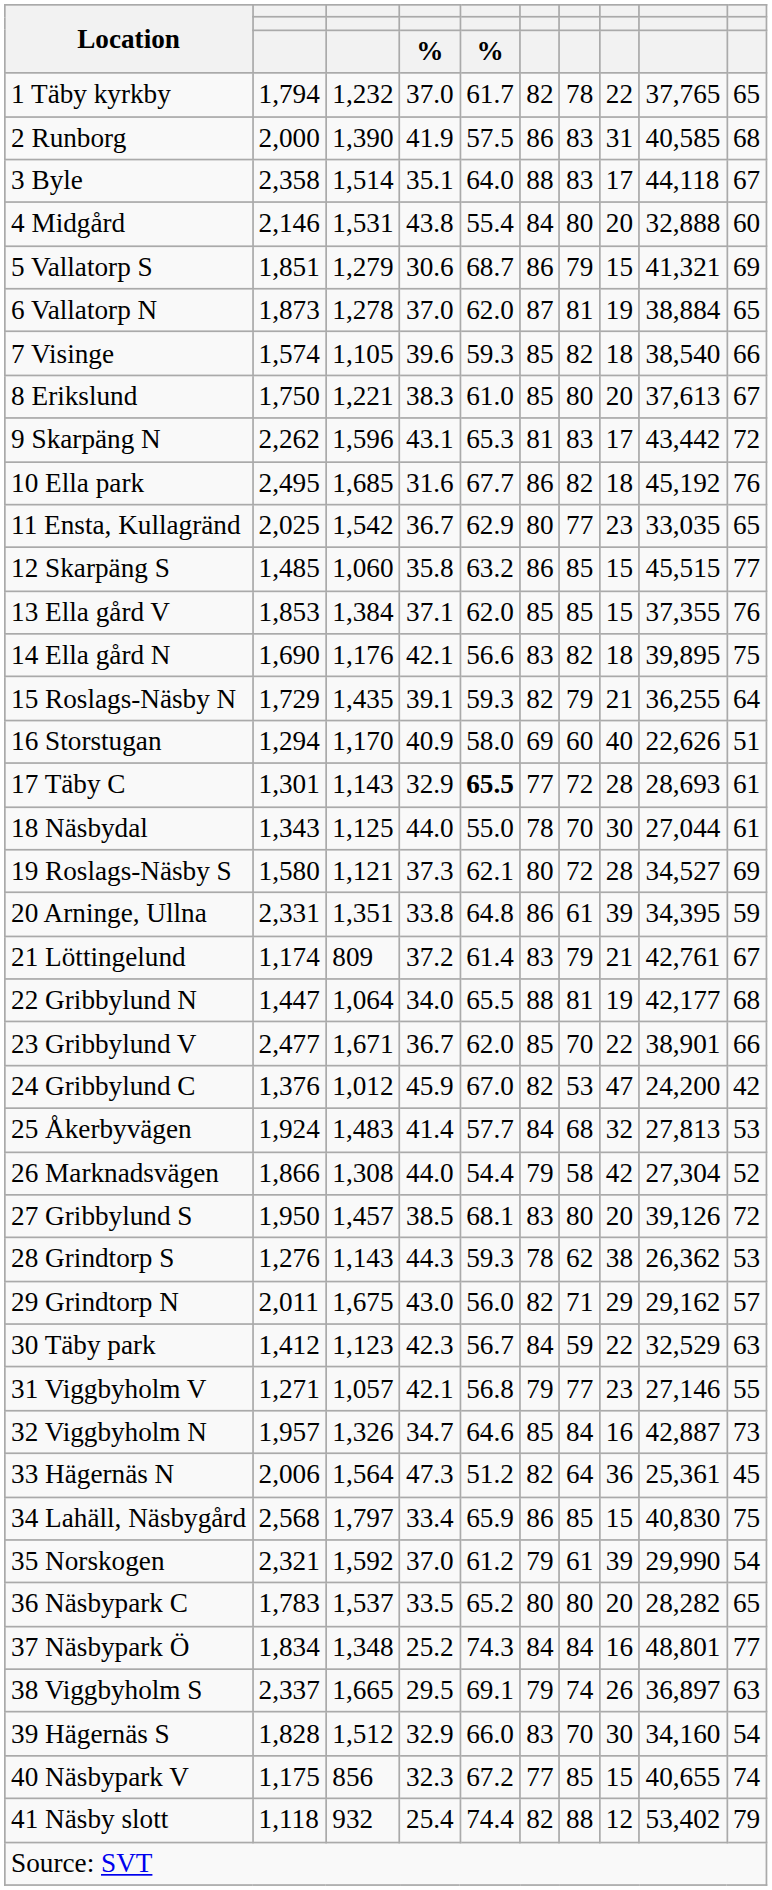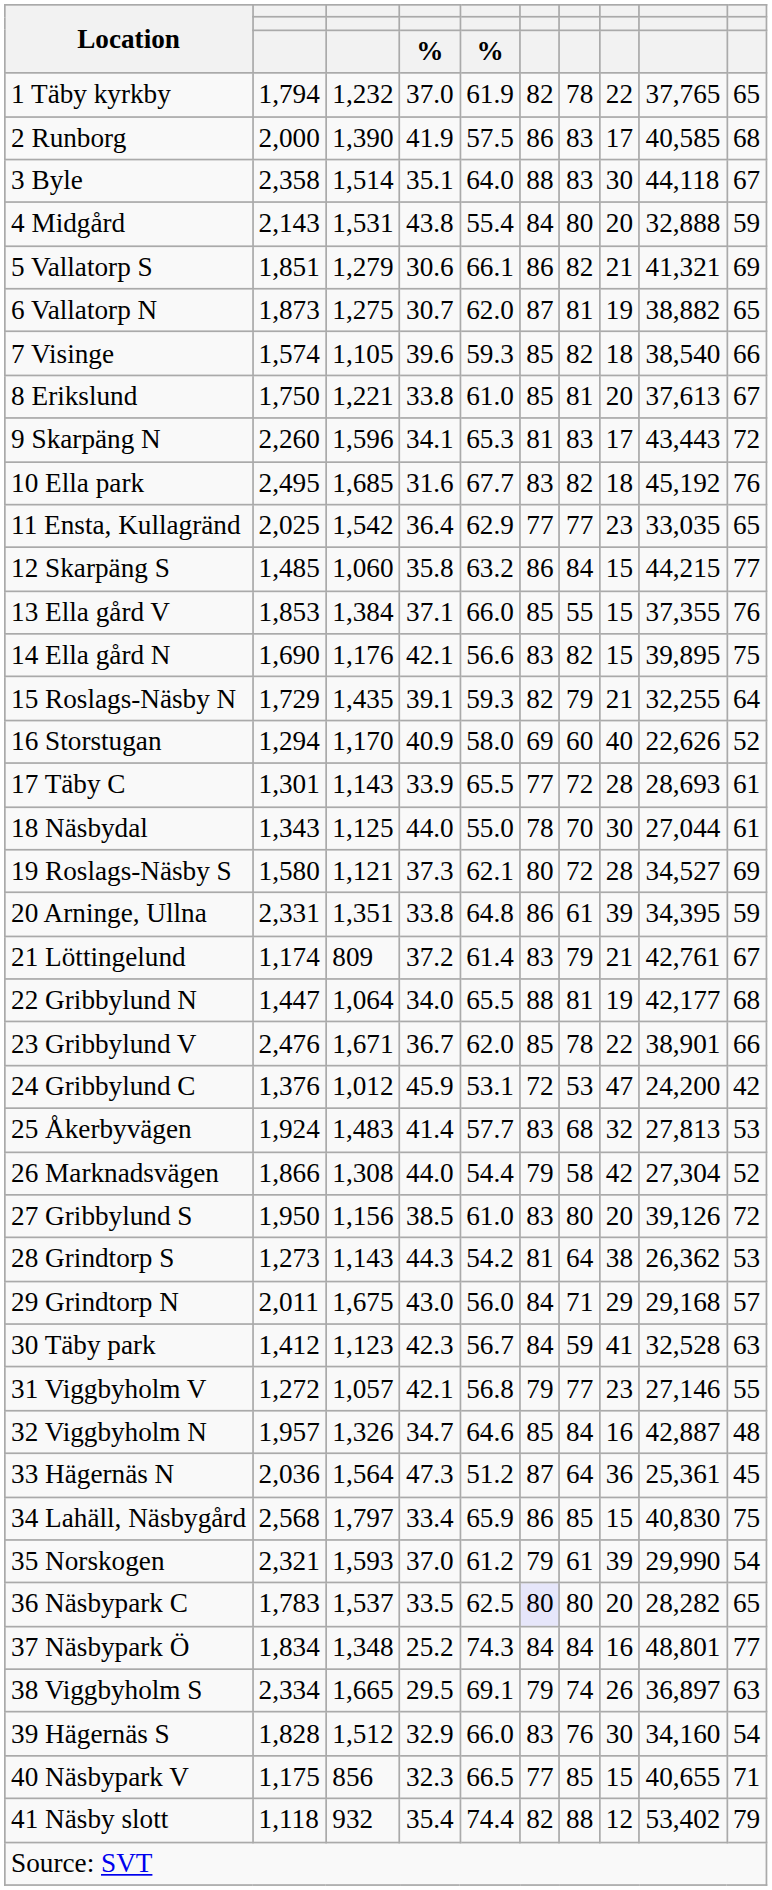1 Täby kyrkby | column 5: 61.7 -> 61.9
2 Runborg | column 8: 31 -> 17
3 Byle | column 8: 17 -> 30
4 Midgård | column 2: 2,146 -> 2,143
4 Midgård | column 10: 60 -> 59
5 Vallatorp S | column 5: 68.7 -> 66.1
5 Vallatorp S | column 7: 79 -> 82
5 Vallatorp S | column 8: 15 -> 21
6 Vallatorp N | column 3: 1,278 -> 1,275
6 Vallatorp N | column 4: 37.0 -> 30.7
6 Vallatorp N | column 9: 38,884 -> 38,882
8 Erikslund | column 4: 38.3 -> 33.8
8 Erikslund | column 7: 80 -> 81
9 Skarpäng N | column 2: 2,262 -> 2,260
9 Skarpäng N | column 4: 43.1 -> 34.1
9 Skarpäng N | column 9: 43,442 -> 43,443
10 Ella park | column 6: 86 -> 83
11 Ensta, Kullagränd | column 4: 36.7 -> 36.4
11 Ensta, Kullagränd | column 6: 80 -> 77
12 Skarpäng S | column 7: 85 -> 84
12 Skarpäng S | column 9: 45,515 -> 44,215
13 Ella gård V | column 5: 62.0 -> 66.0
13 Ella gård V | column 7: 85 -> 55
14 Ella gård N | column 8: 18 -> 15
15 Roslags-Näsby N | column 9: 36,255 -> 32,255
16 Storstugan | column 10: 51 -> 52
17 Täby C | column 4: 32.9 -> 33.9
17 Täby C | column 5: bold -> normal
23 Gribbylund V | column 2: 2,477 -> 2,476
23 Gribbylund V | column 7: 70 -> 78
24 Gribbylund C | column 5: 67.0 -> 53.1
24 Gribbylund C | column 6: 82 -> 72
25 Åkerbyvägen | column 6: 84 -> 83
27 Gribbylund S | column 3: 1,457 -> 1,156
27 Gribbylund S | column 5: 68.1 -> 61.0
28 Grindtorp S | column 2: 1,276 -> 1,273
28 Grindtorp S | column 5: 59.3 -> 54.2
28 Grindtorp S | column 6: 78 -> 81
28 Grindtorp S | column 7: 62 -> 64
29 Grindtorp N | column 6: 82 -> 84
29 Grindtorp N | column 9: 29,162 -> 29,168
30 Täby park | column 8: 22 -> 41
30 Täby park | column 9: 32,529 -> 32,528
31 Viggbyholm V | column 2: 1,271 -> 1,272
32 Viggbyholm N | column 10: 73 -> 48
33 Hägernäs N | column 2: 2,006 -> 2,036
33 Hägernäs N | column 6: 82 -> 87
35 Norskogen | column 3: 1,592 -> 1,593
36 Näsbypark C | column 5: 65.2 -> 62.5
36 Näsbypark C | column 6: no background -> lavender background
38 Viggbyholm S | column 2: 2,337 -> 2,334
39 Hägernäs S | column 7: 70 -> 76
40 Näsbypark V | column 5: 67.2 -> 66.5
40 Näsbypark V | column 10: 74 -> 71
41 Näsby slott | column 4: 25.4 -> 35.4
